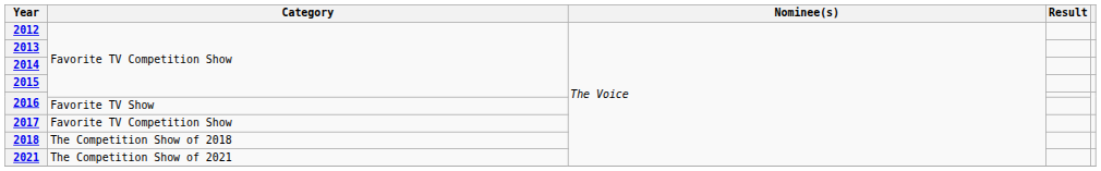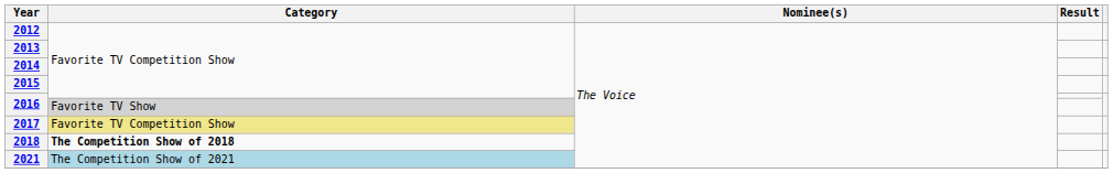2016 / Favorite TV Show | Category: no background -> lightgrey background
2017 | Category: no background -> khaki background
2018 | Category: normal -> bold
2021 | Category: no background -> lightblue background
